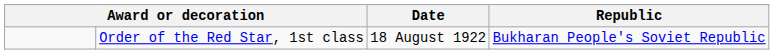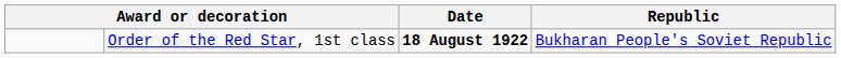Order of the Red Star, 1st class | Date: normal -> bold
